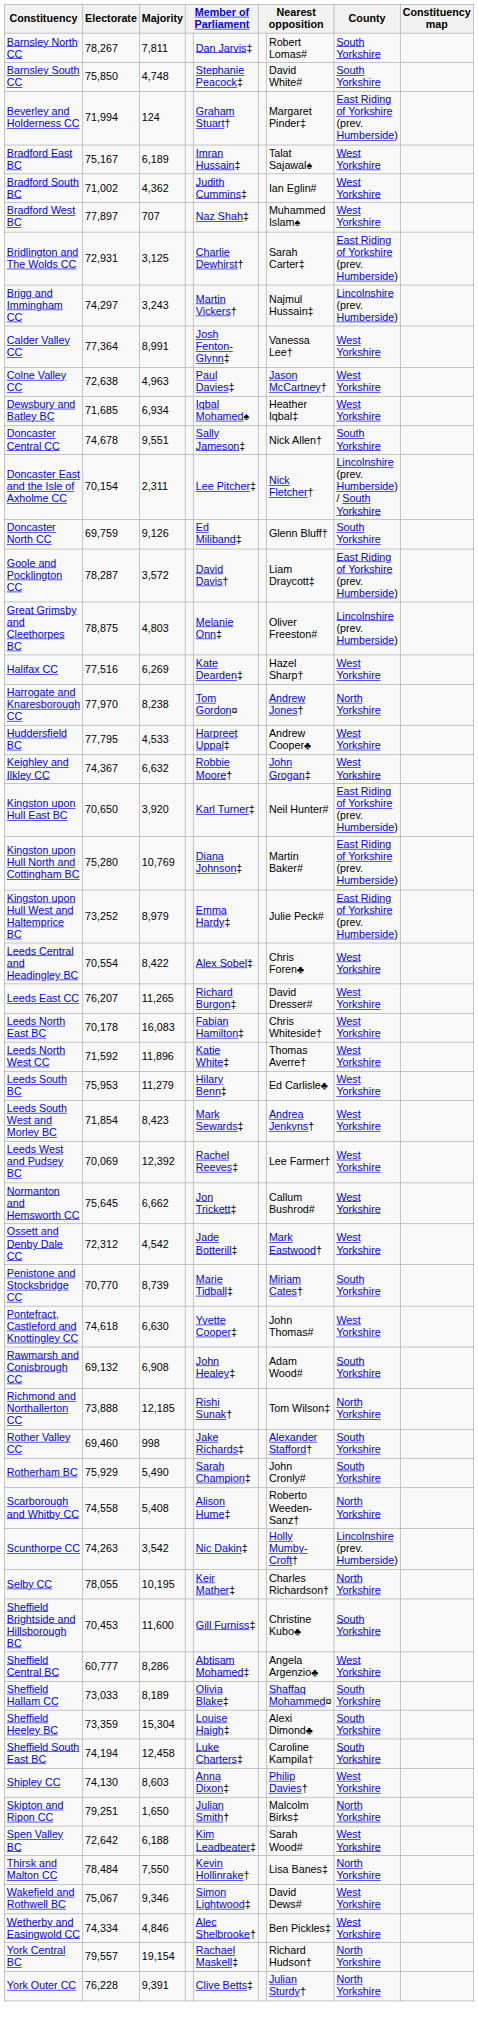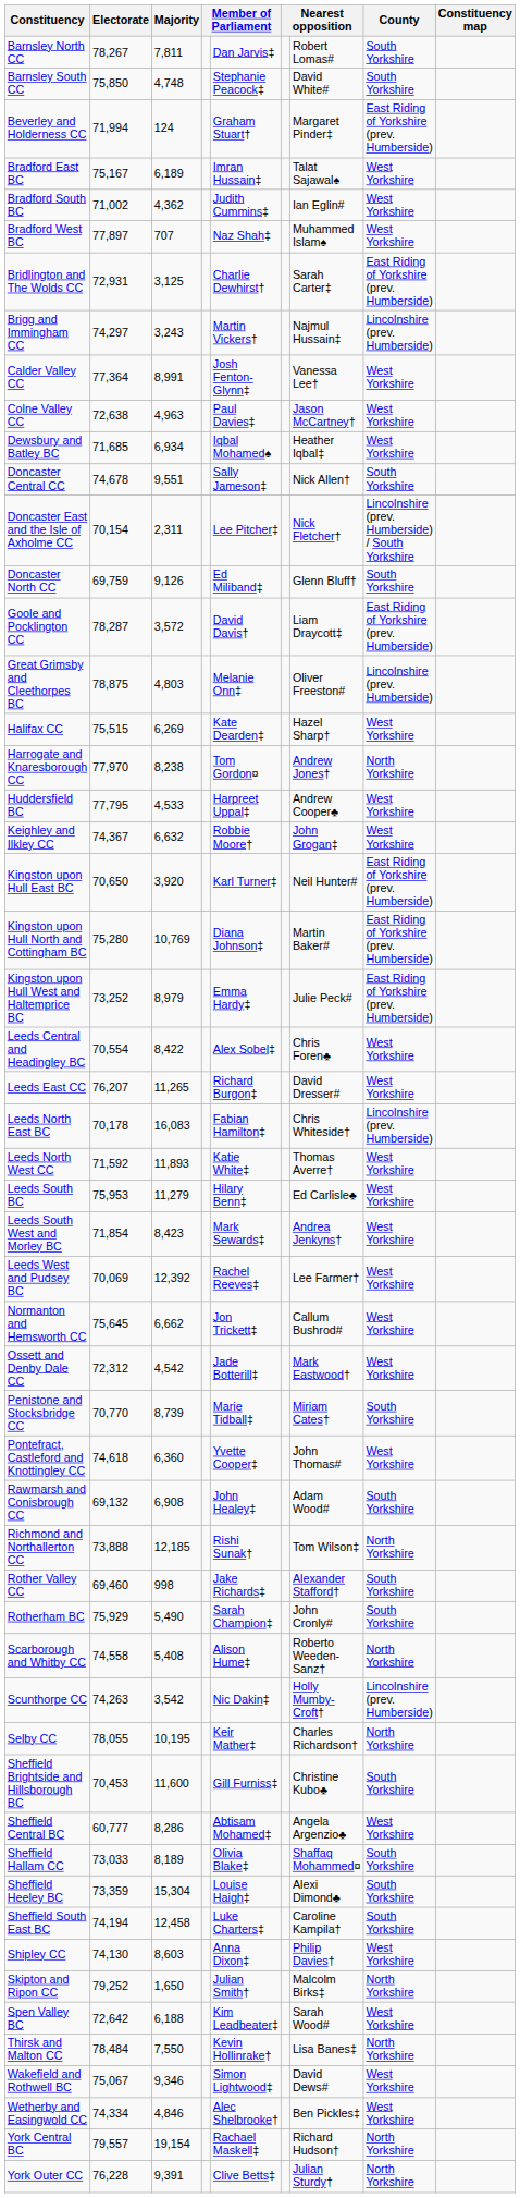Halifax CC | Electorate: 77,516 -> 75,515
Leeds North East BC | County: West Yorkshire -> Lincolnshire (prev. Humberside)
Leeds North West CC | Majority: 11,896 -> 11,893
Pontefract, Castleford and Knottingley CC | Majority: 6,630 -> 6,360
Skipton and Ripon CC | Electorate: 79,251 -> 79,252
